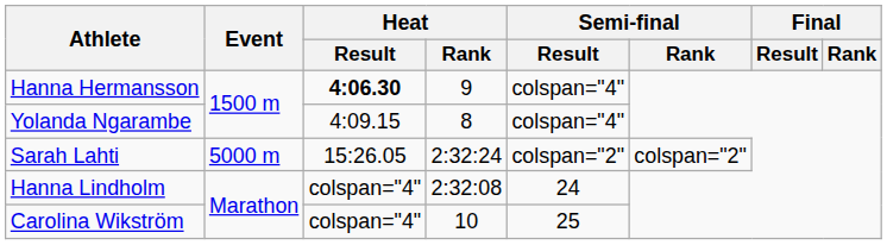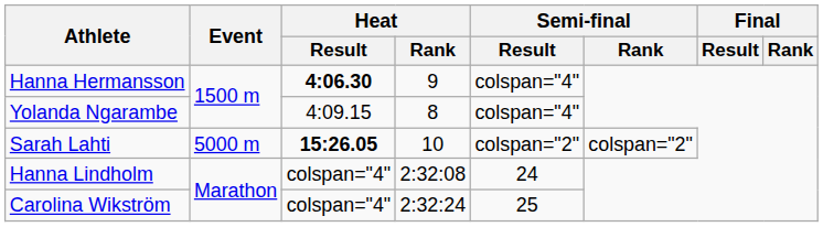Sarah Lahti | Heat / Result: normal -> bold
Sarah Lahti | Heat / Rank: 2:32:24 -> 10
Carolina Wikström | Heat / Rank: 10 -> 2:32:24
